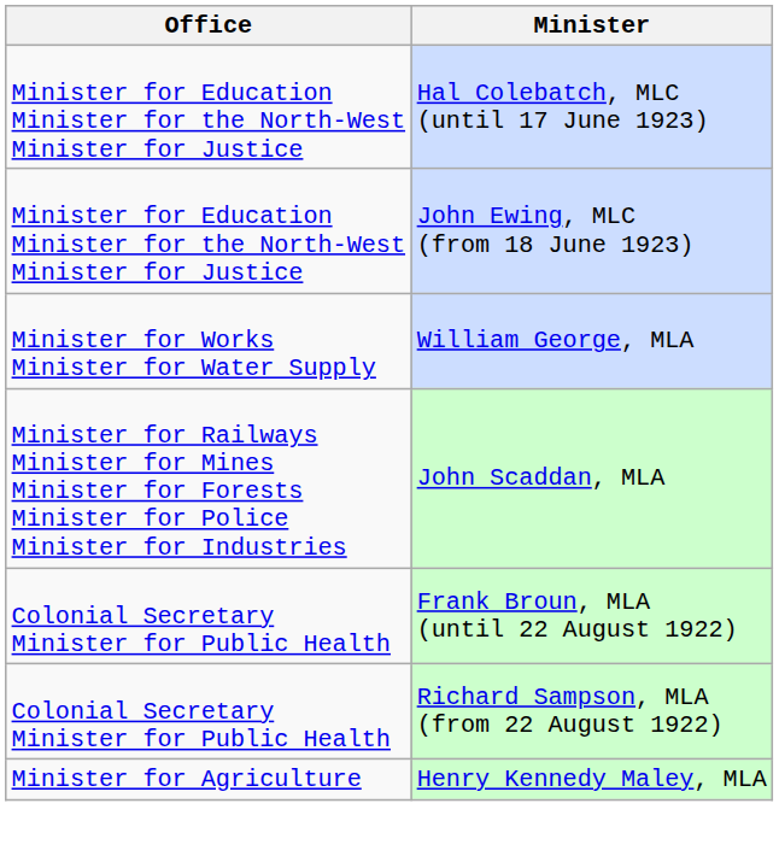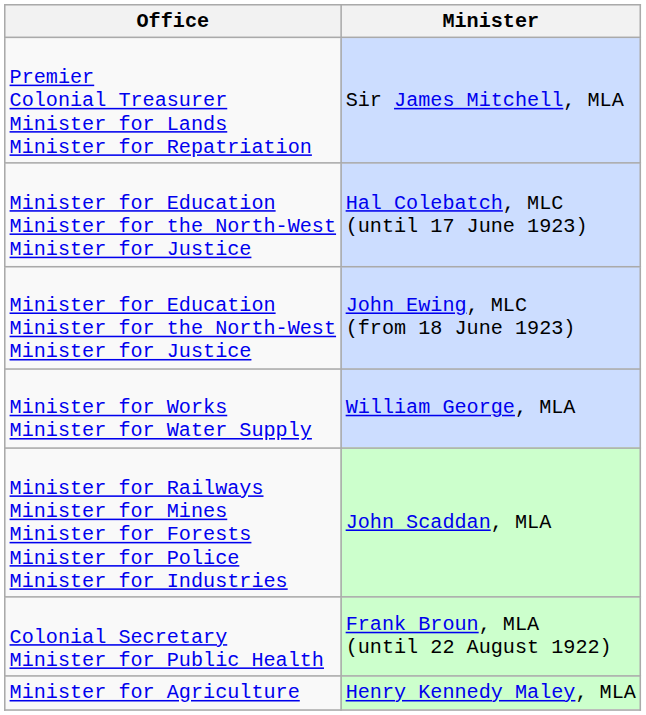+ row: Premier Colonial Treasurer Minister for Lands Minister for Repatriation | Sir James Mitchell, MLA
- row: Colonial Secretary Minister for Public Health | Richard Sampson, MLA (from 22 August 1922)
